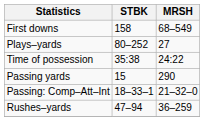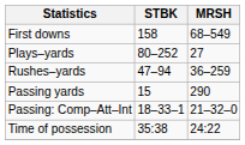rows swapped: Rushes–yards <-> Time of possession
